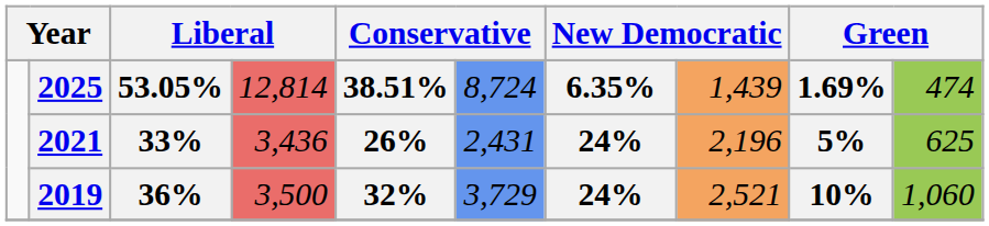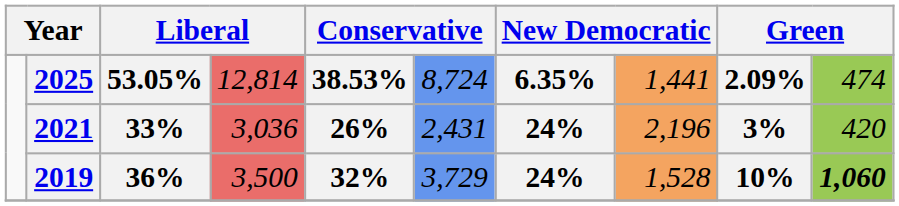2025 | column 5: 38.51% -> 38.53%
2025 | column 8: 1,439 -> 1,441
2025 | column 9: 1.69% -> 2.09%
2021 | column 4: 3,436 -> 3,036
2021 | column 9: 5% -> 3%
2021 | column 10: 625 -> 420
2019 | column 8: 2,521 -> 1,528
2019 | column 10: normal -> bold
